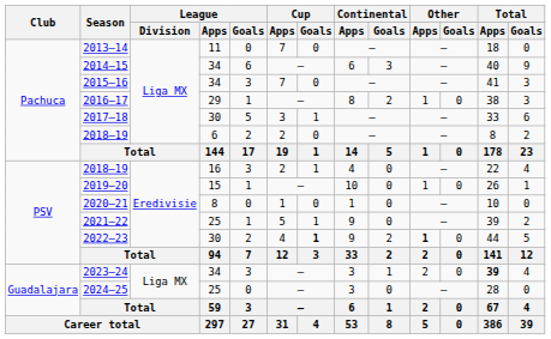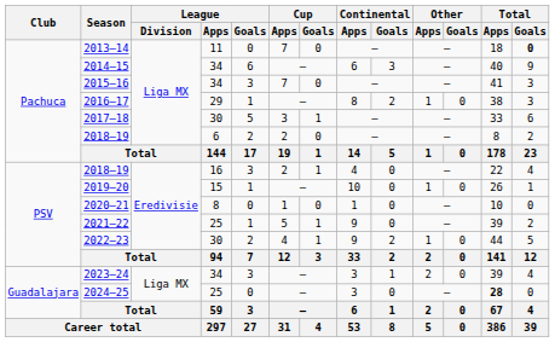2013–14 | Total / Goals: normal -> bold
2022–23 | Cup / Goals: bold -> normal
2022–23 | Other / Apps: bold -> normal
2023–24 | Total / Apps: bold -> normal
2024–25 | Total / Apps: normal -> bold
